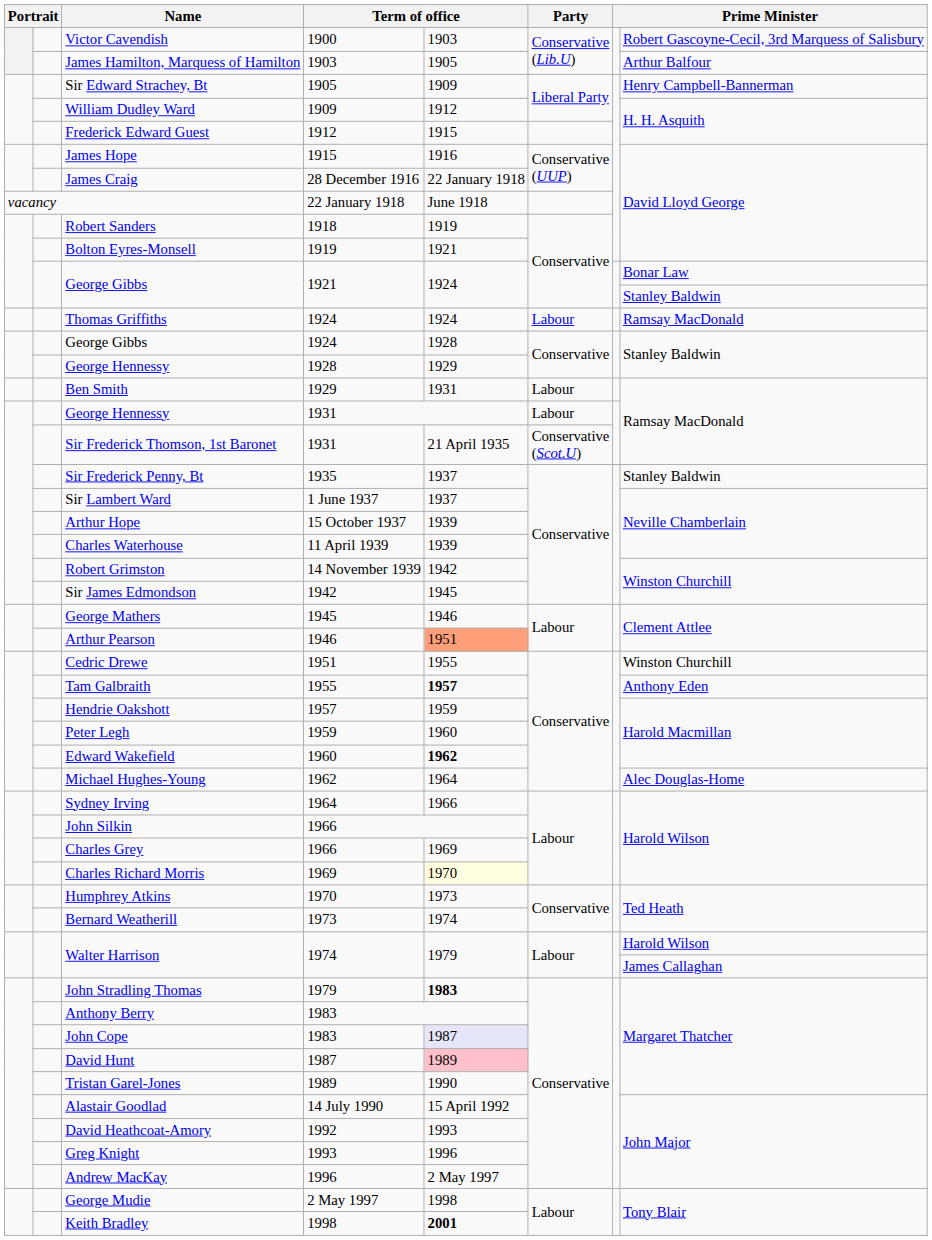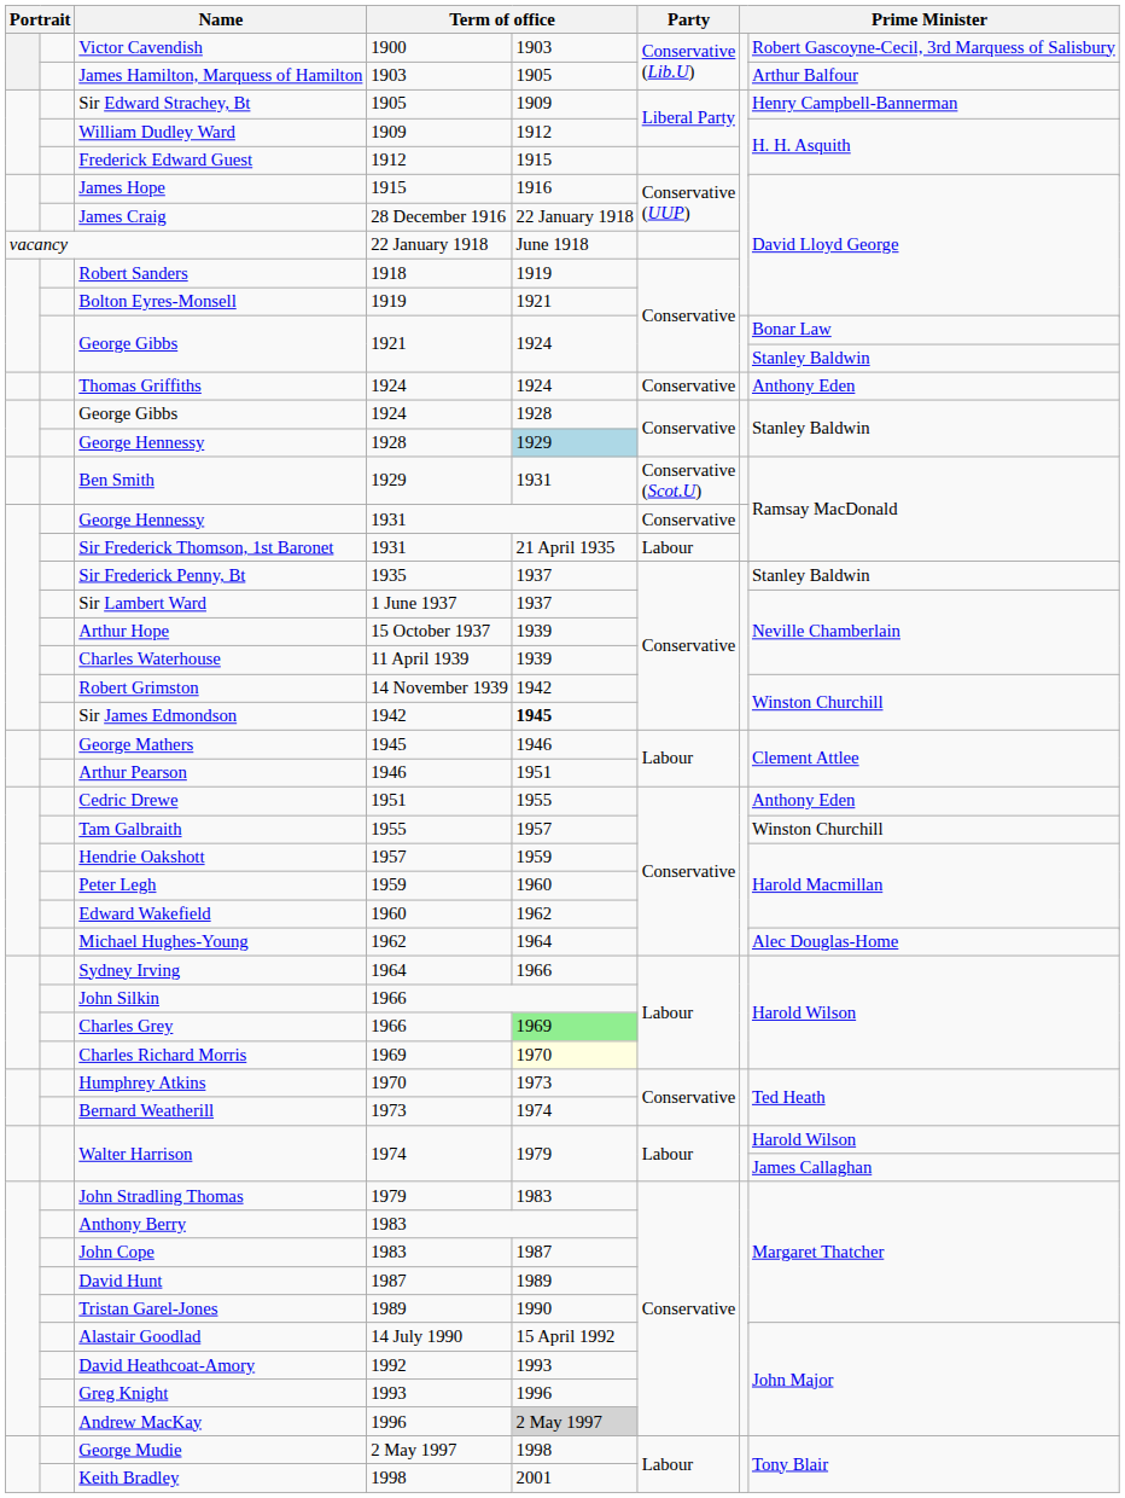Thomas Griffiths | Party: Labour -> Conservative
Thomas Griffiths | column 8: Ramsay MacDonald -> Anthony Eden
George Hennessy / 1928 | column 5: no background -> lightblue background
Ben Smith | Party: Labour -> Conservative (Scot.U)
George Hennessy / 1931 | Party: Labour -> Conservative
Sir Frederick Thomson, 1st Baronet | Party: Conservative (Scot.U) -> Labour
Sir James Edmondson | column 5: normal -> bold
Arthur Pearson | column 5: lightsalmon background -> no background
Cedric Drewe | column 8: Winston Churchill -> Anthony Eden
Tam Galbraith | column 5: bold -> normal
Tam Galbraith | column 8: Anthony Eden -> Winston Churchill
Edward Wakefield | column 5: bold -> normal
Charles Grey | column 5: no background -> lightgreen background
John Stradling Thomas | column 5: bold -> normal
John Cope | column 5: lavender background -> no background
David Hunt | column 5: pink background -> no background
Andrew MacKay | column 5: no background -> lightgrey background
Keith Bradley | column 5: bold -> normal
